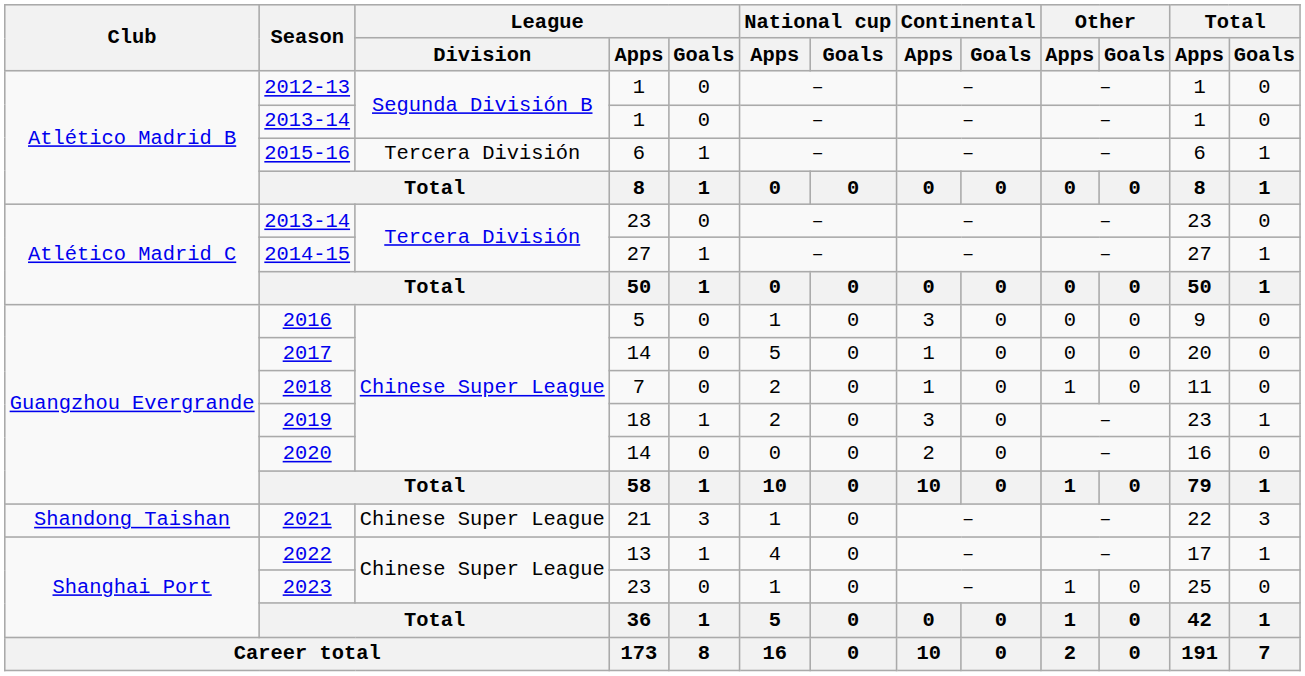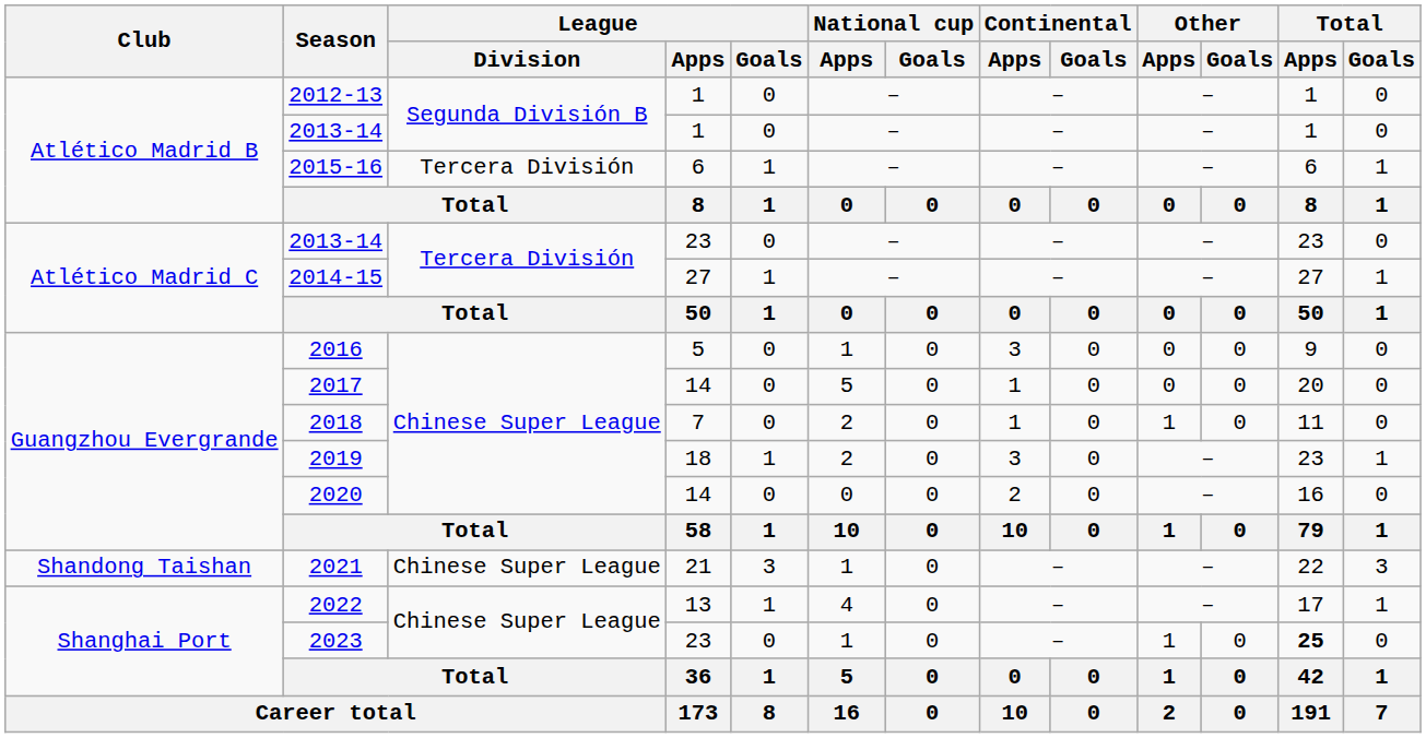2023 | Total / Apps: normal -> bold
